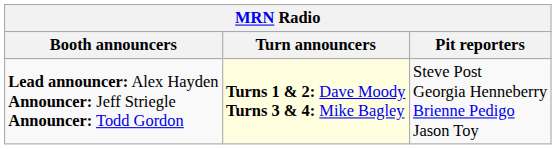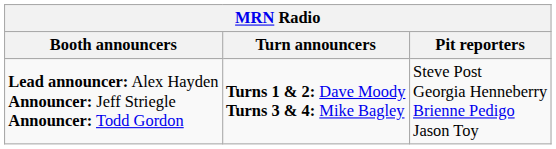row 3 | Turn announcers: lightyellow background -> no background
